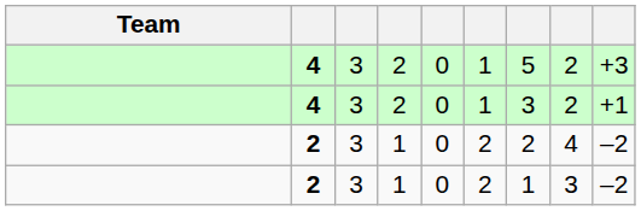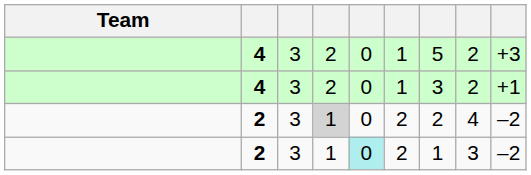row 4 | column 4: no background -> lightgrey background
row 5 | column 5: no background -> paleturquoise background
